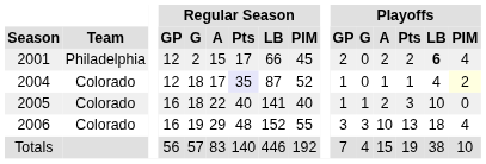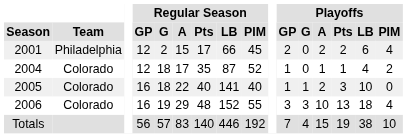2001 | Playoffs / LB: bold -> normal
2004 | Regular Season / Pts: lavender background -> no background
2004 | Playoffs / PIM: lightyellow background -> no background
